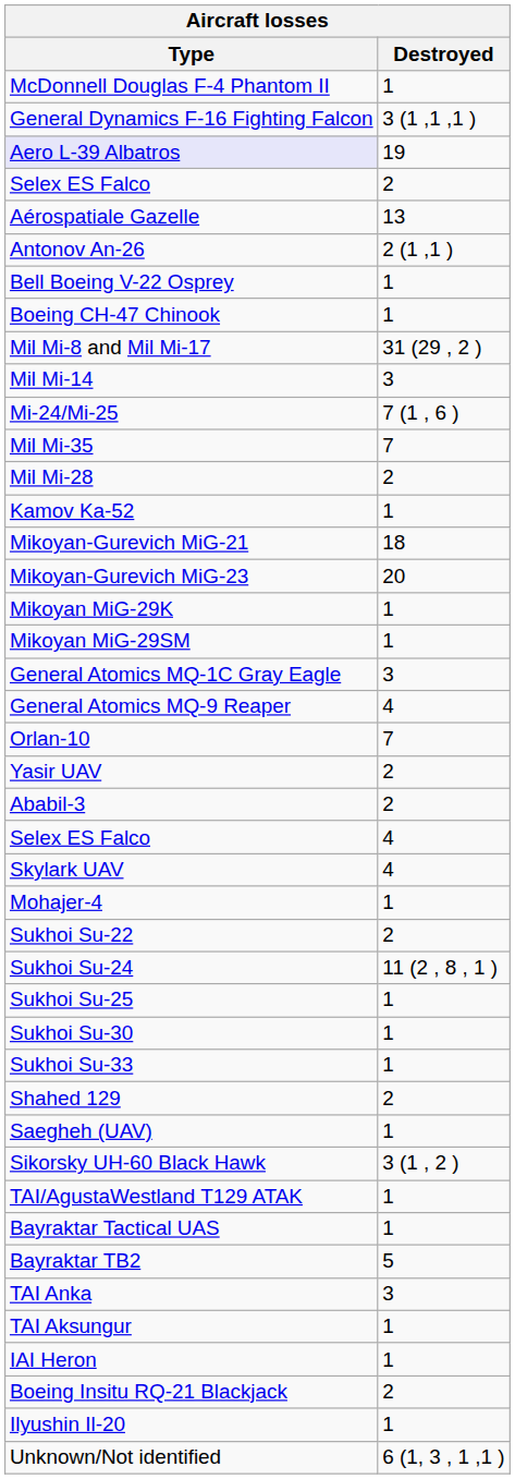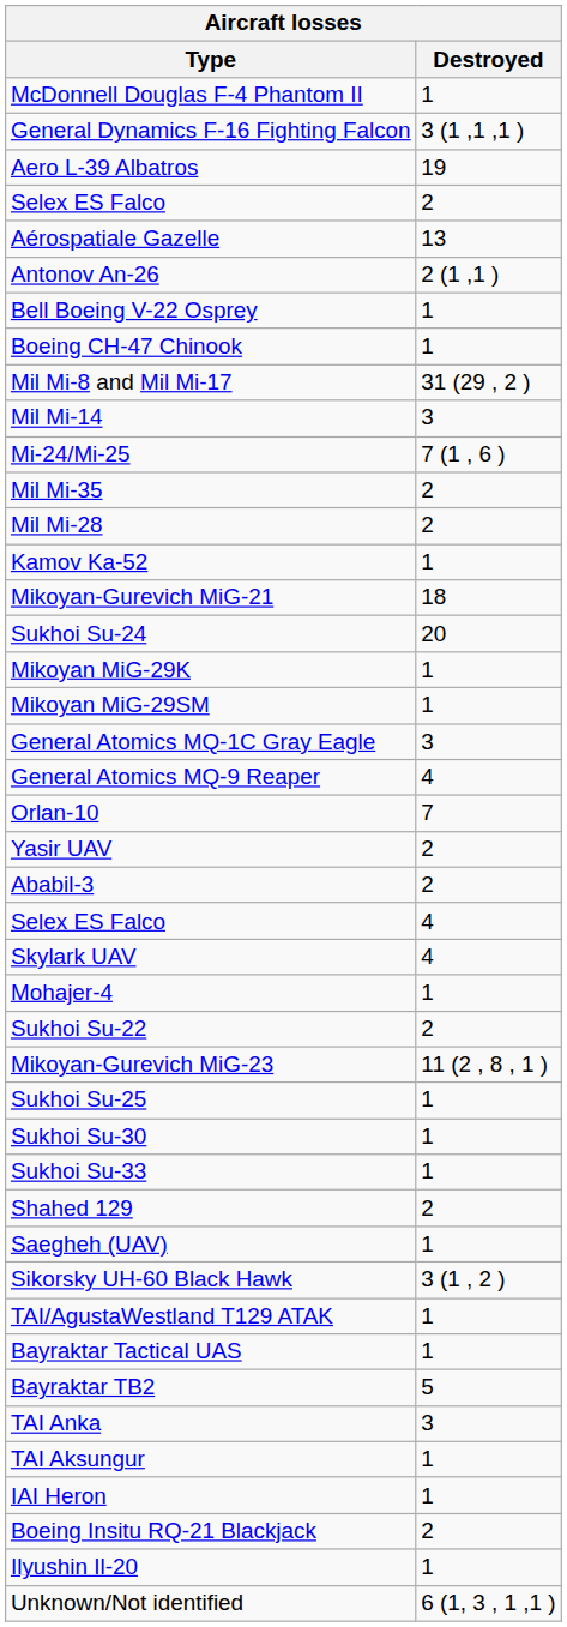row 5 | Type: lavender background -> no background
row 14 | Destroyed: 7 -> 2
row 18 | Type: Mikoyan-Gurevich MiG-23 -> Sukhoi Su-24
row 30 | Type: Sukhoi Su-24 -> Mikoyan-Gurevich MiG-23
